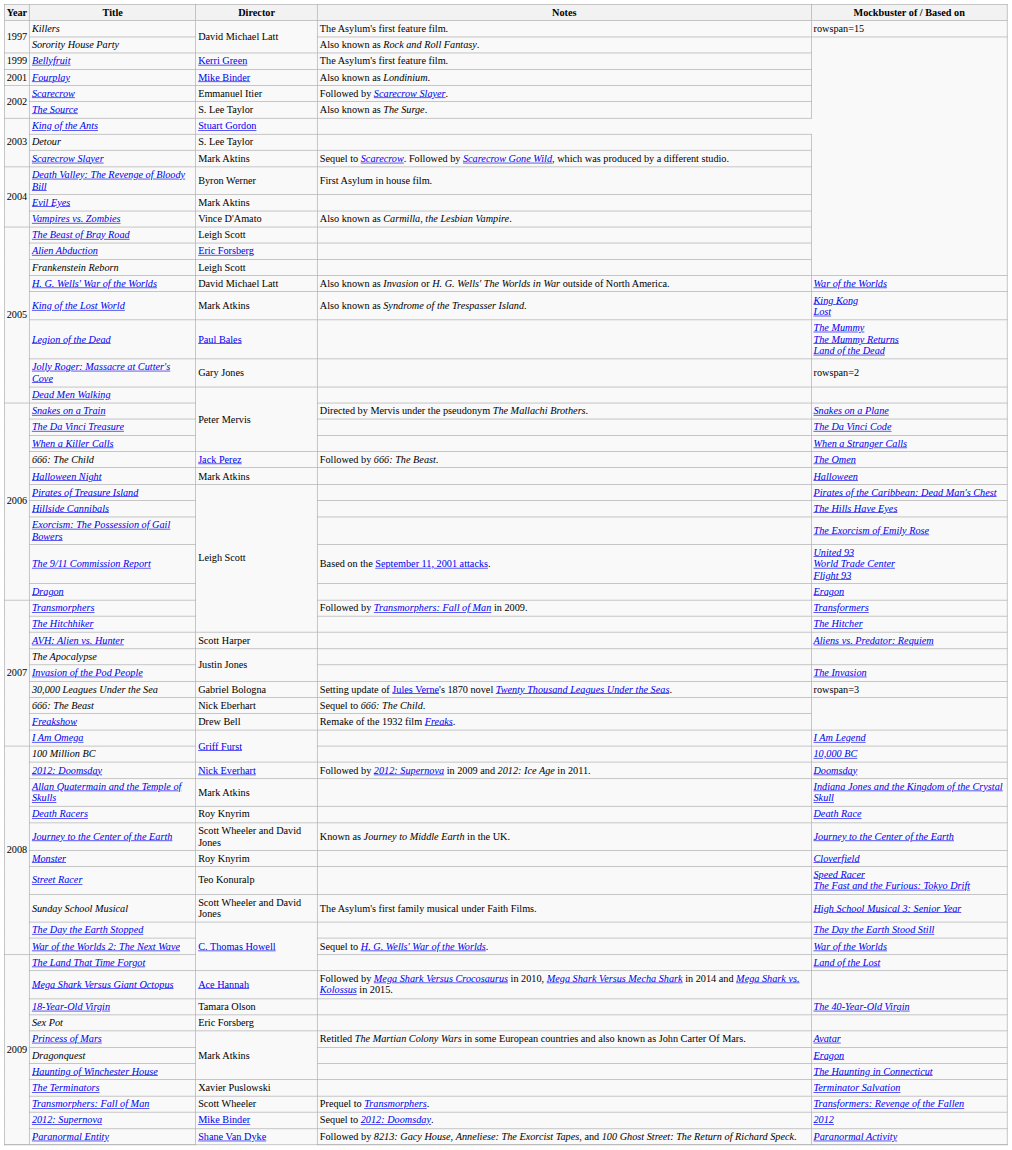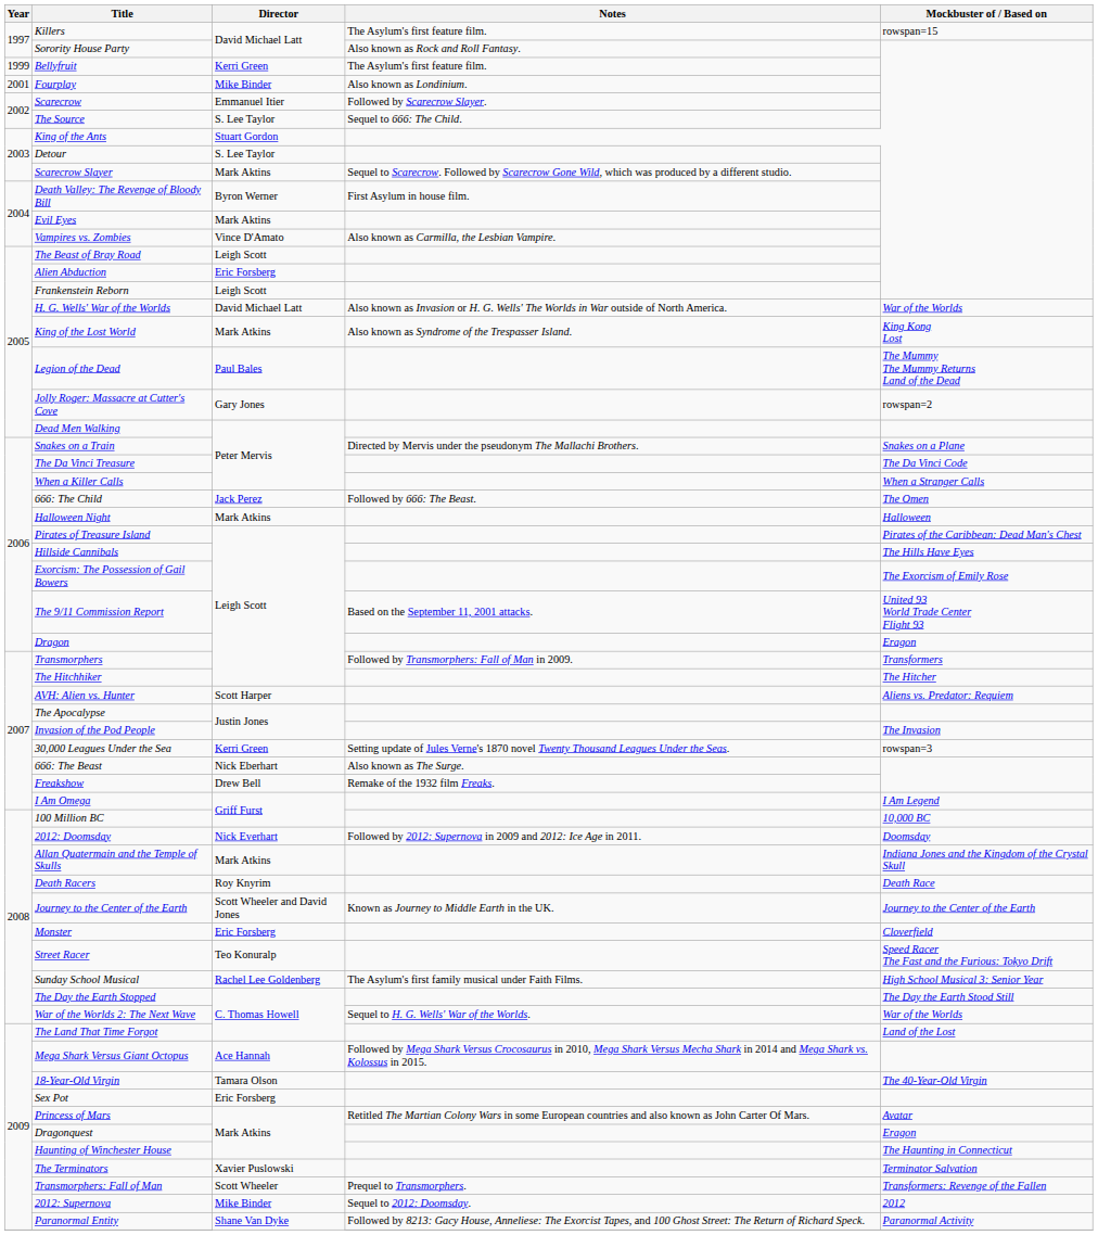The Source | Notes: Also known as The Surge. -> Sequel to 666: The Child.
30,000 Leagues Under the Sea | Director: Gabriel Bologna -> Kerri Green
666: The Beast | Notes: Sequel to 666: The Child. -> Also known as The Surge.
Monster | Director: Roy Knyrim -> Eric Forsberg
Sunday School Musical | Director: Scott Wheeler and David Jones -> Rachel Lee Goldenberg
